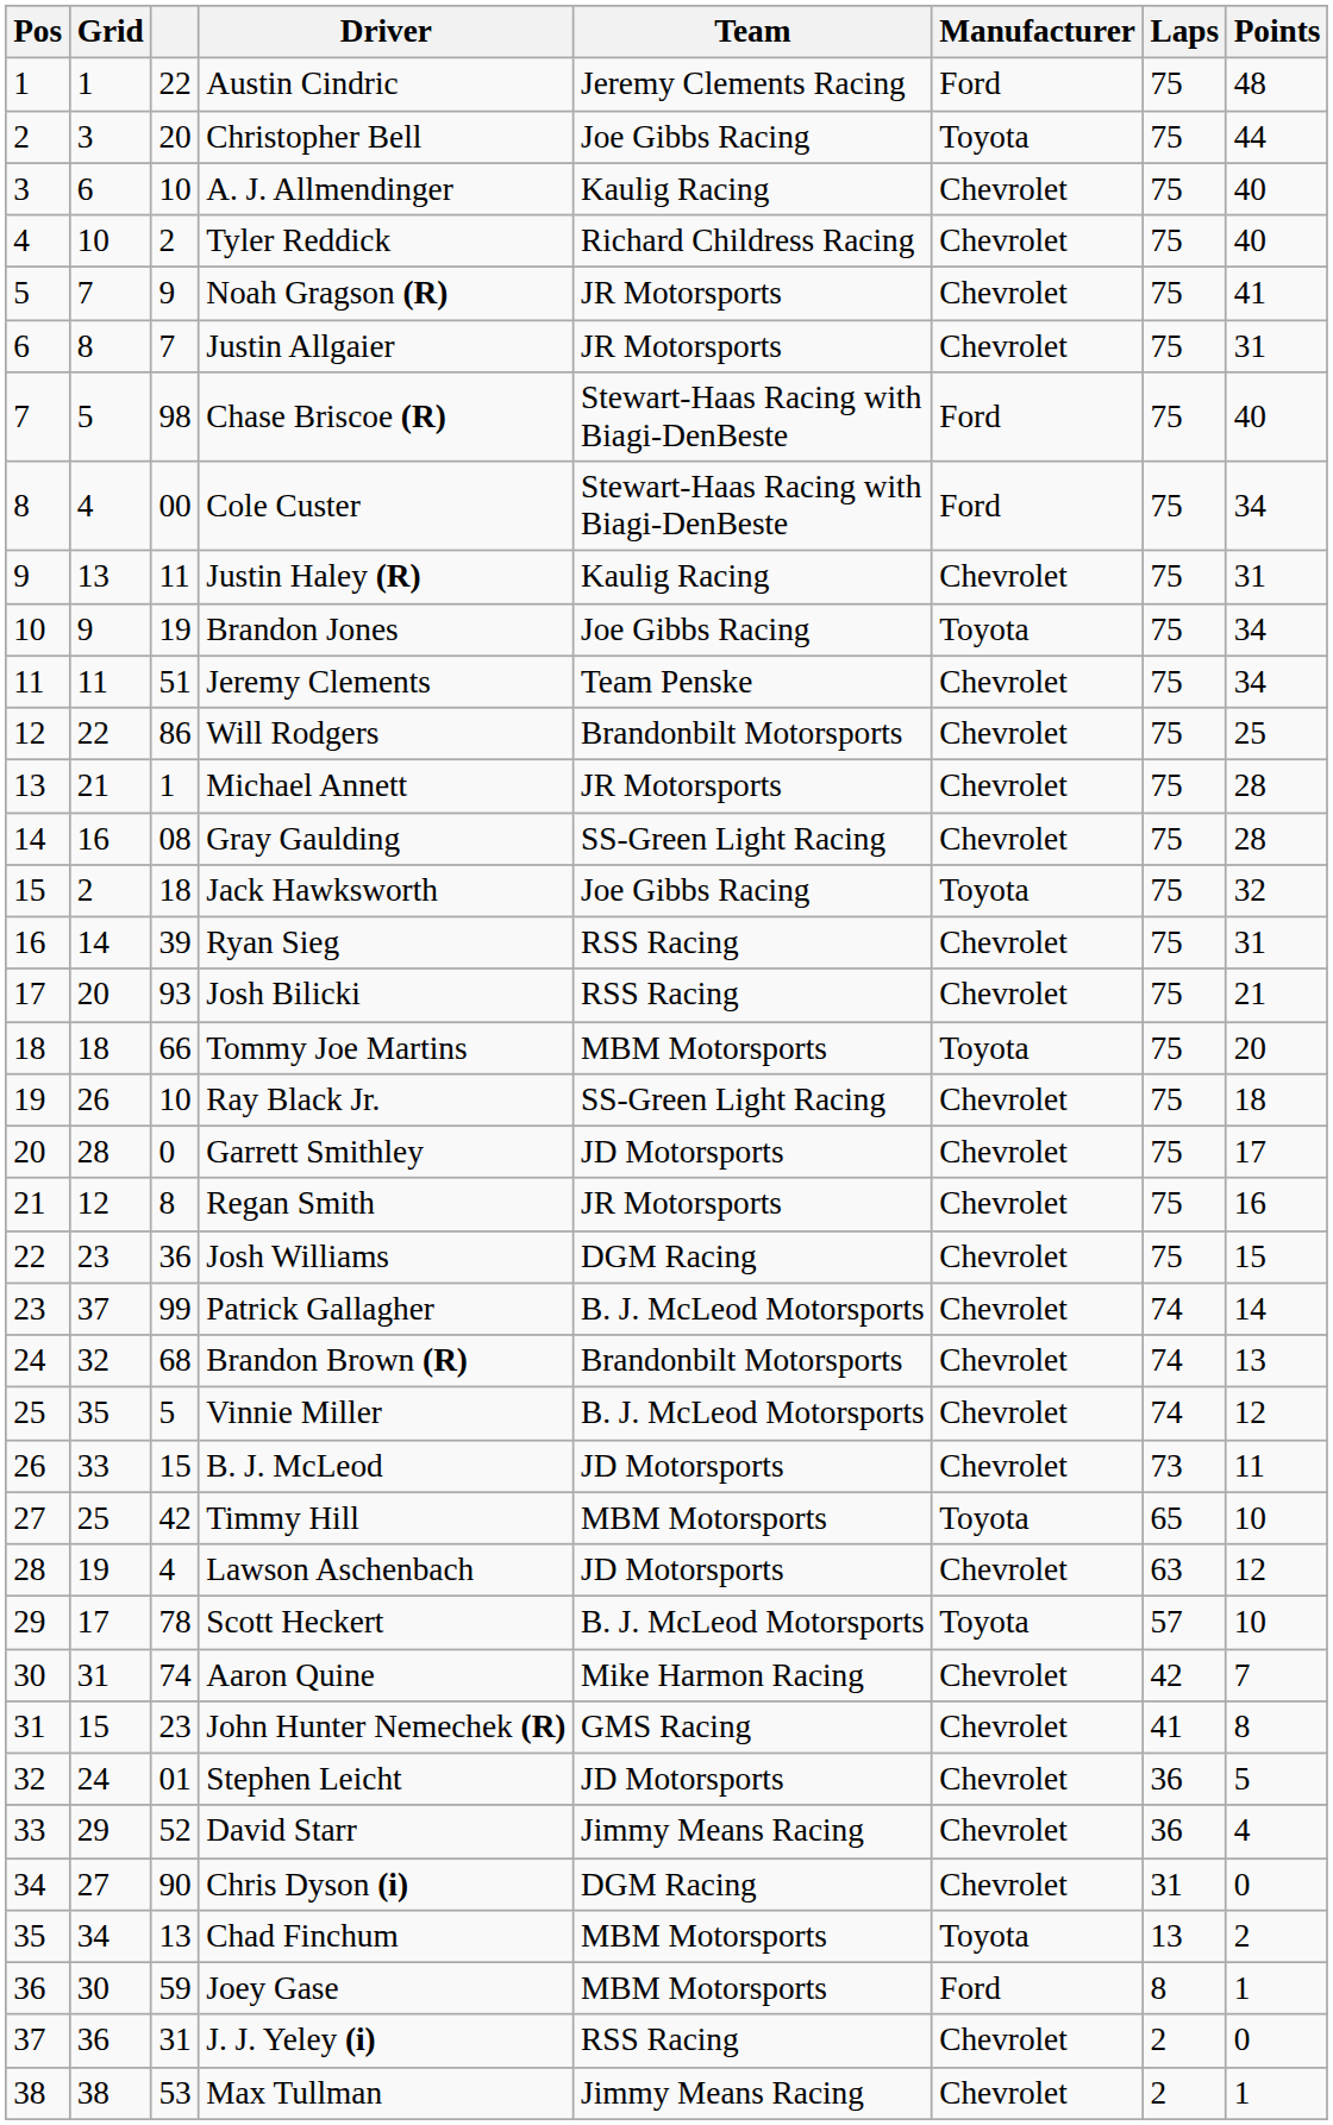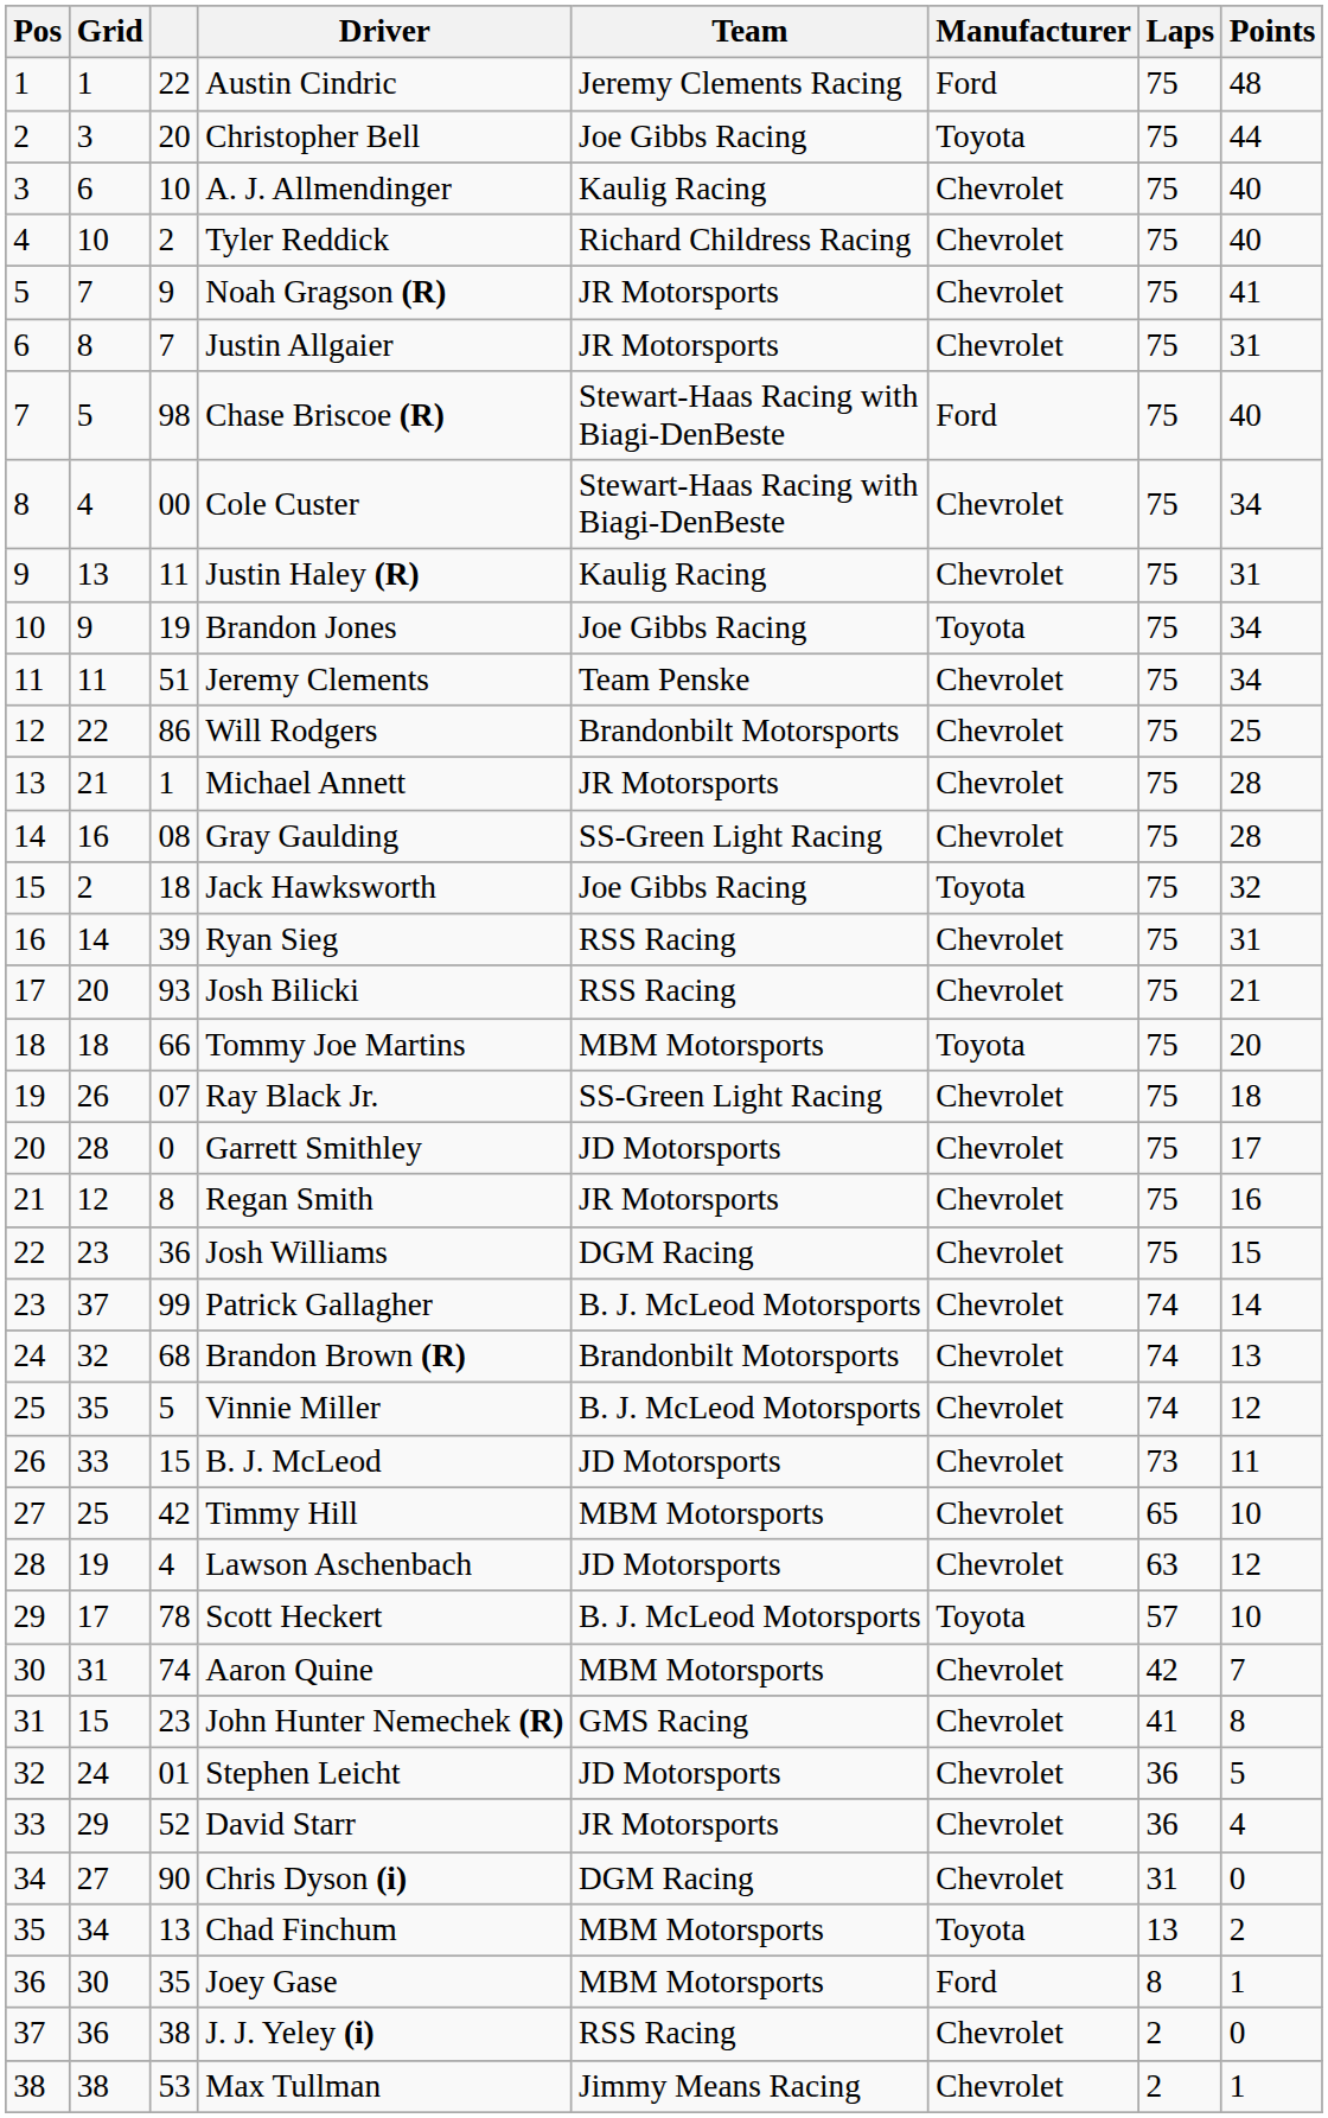Cole Custer | Manufacturer: Ford -> Chevrolet
Ray Black Jr. | column 3: 10 -> 07
Timmy Hill | Manufacturer: Toyota -> Chevrolet
Aaron Quine | Team: Mike Harmon Racing -> MBM Motorsports
David Starr | Team: Jimmy Means Racing -> JR Motorsports
Joey Gase | column 3: 59 -> 35
J. J. Yeley (i) | column 3: 31 -> 38
